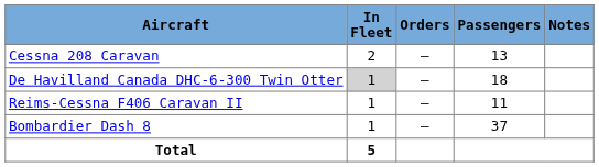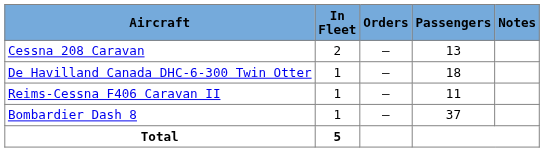De Havilland Canada DHC-6-300 Twin Otter | In Fleet: lightgrey background -> no background
